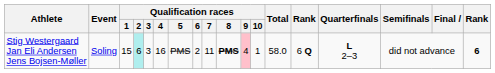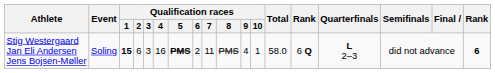Stig Westergaard Jan Eli Andersen Jens Bojsen-Møller | Qualification races / 1: normal -> bold
Stig Westergaard Jan Eli Andersen Jens Bojsen-Møller | Qualification races / 2: paleturquoise background -> no background
Stig Westergaard Jan Eli Andersen Jens Bojsen-Møller | Qualification races / 5: normal -> bold
Stig Westergaard Jan Eli Andersen Jens Bojsen-Møller | Qualification races / 8: bold -> normal
Stig Westergaard Jan Eli Andersen Jens Bojsen-Møller | Qualification races / 9: pink background -> no background
